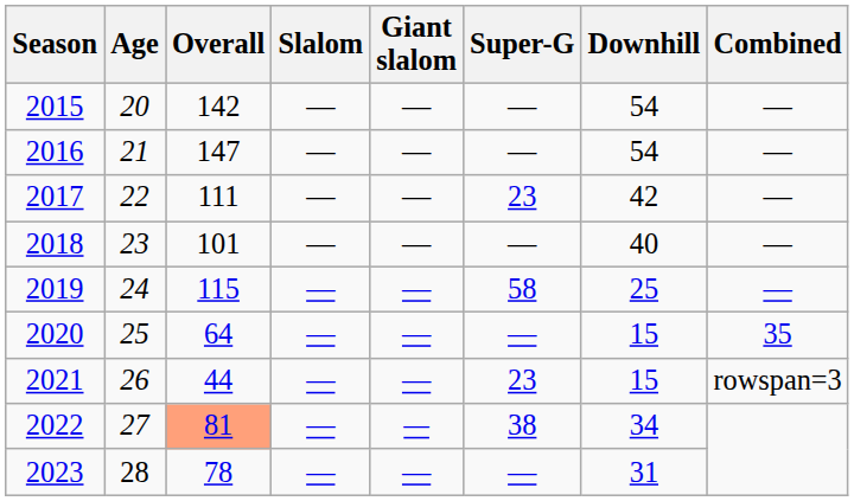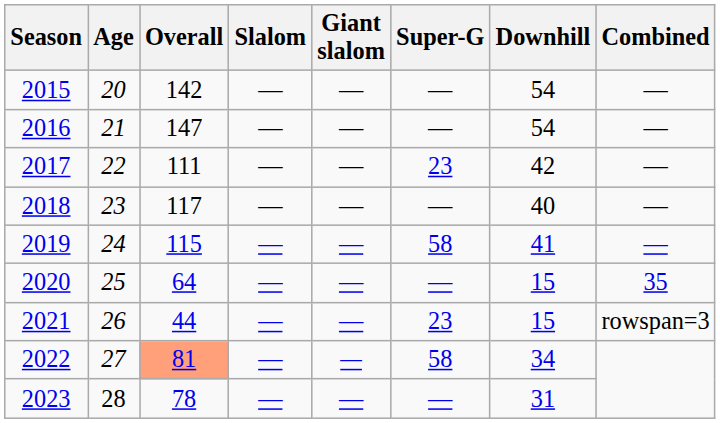2018 | Overall: 101 -> 117
2019 | Downhill: 25 -> 41
2022 | Super-G: 38 -> 58
